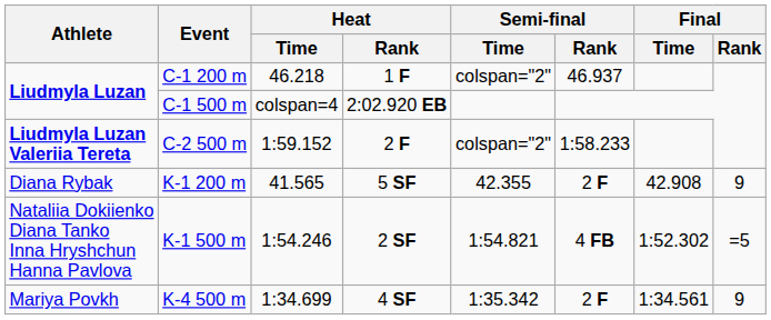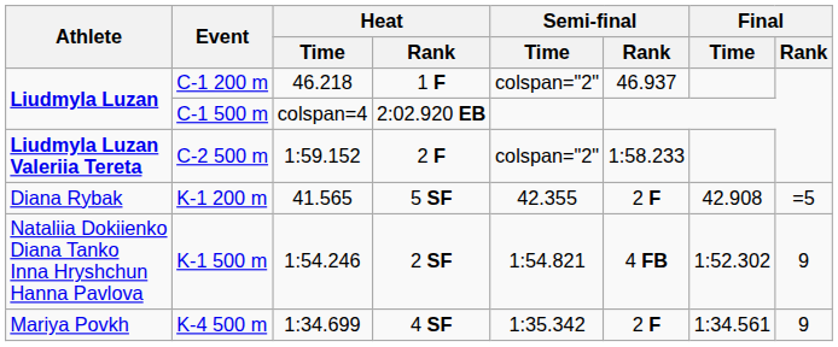K-1 200 m | Final / Rank: 9 -> =5
K-1 500 m | Final / Rank: =5 -> 9
